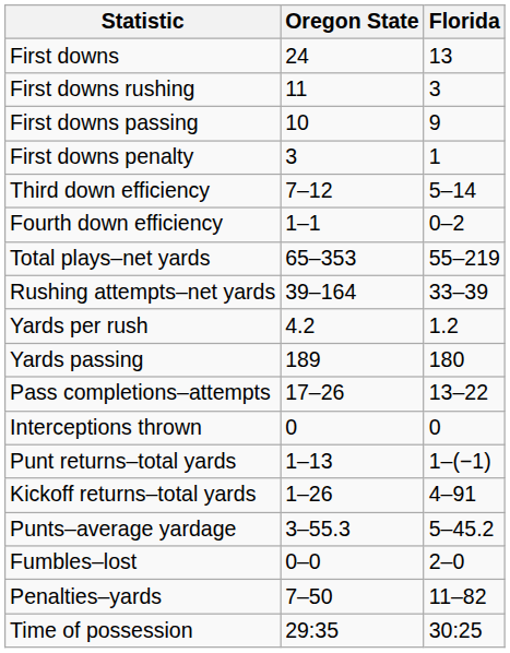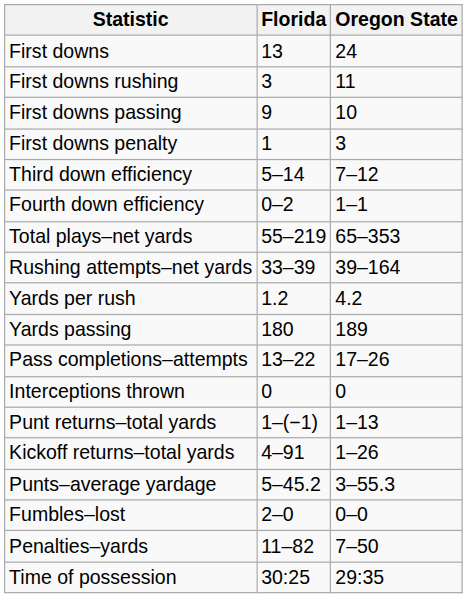columns swapped: Florida <-> Oregon State
